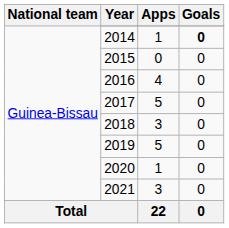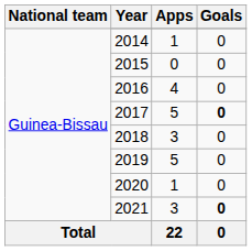2014 | Goals: bold -> normal
2017 | Goals: normal -> bold
2021 | Goals: normal -> bold
